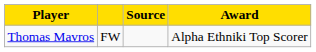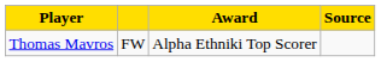columns swapped: Award <-> Source
